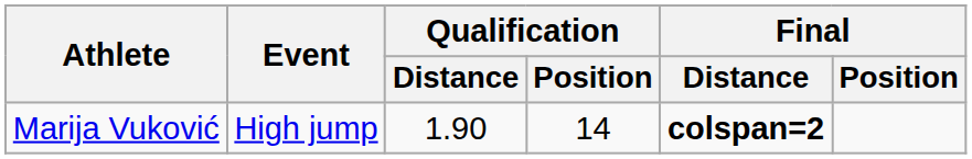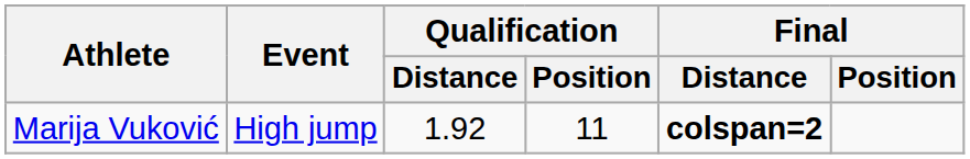Marija Vuković | Qualification / Distance: 1.90 -> 1.92
Marija Vuković | Qualification / Position: 14 -> 11
